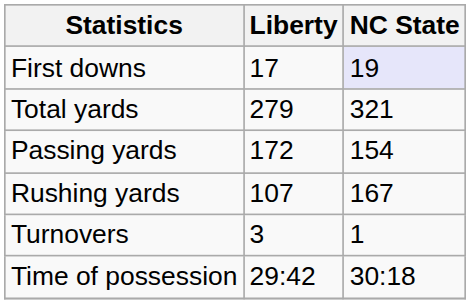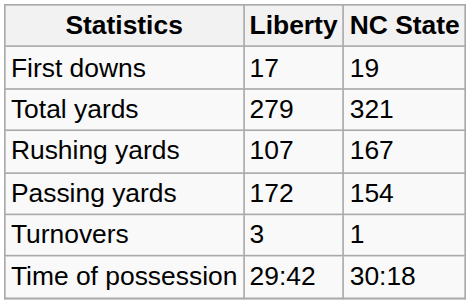First downs | NC State: lavender background -> no background
rows swapped: Rushing yards <-> Passing yards
